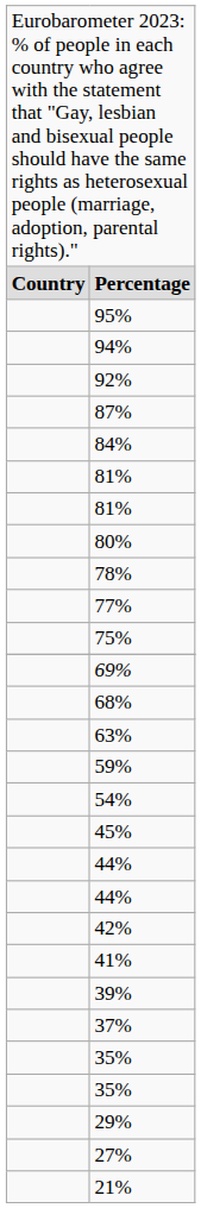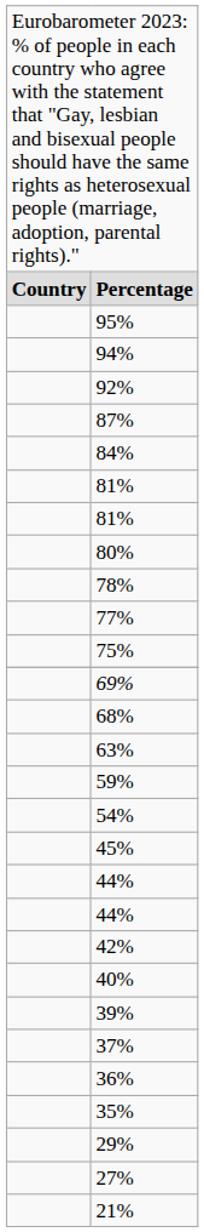row 23 | column 2: 41% -> 40%
row 26 | column 2: 35% -> 36%
